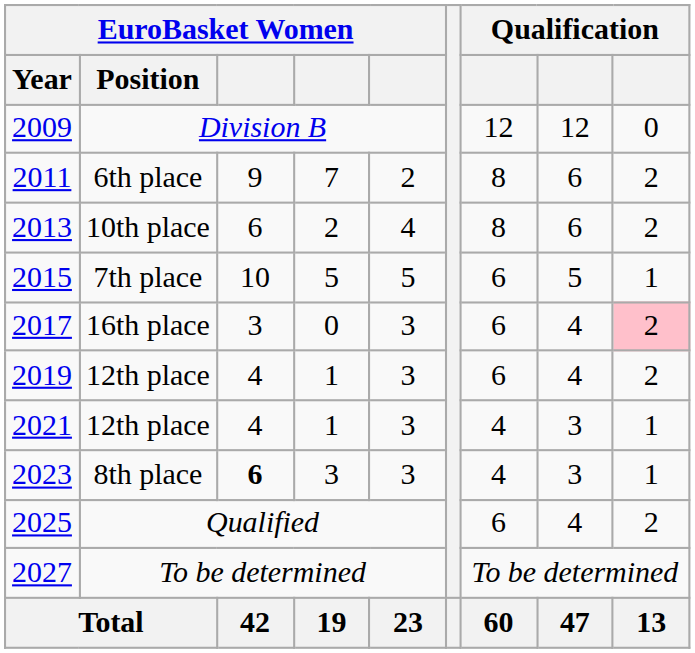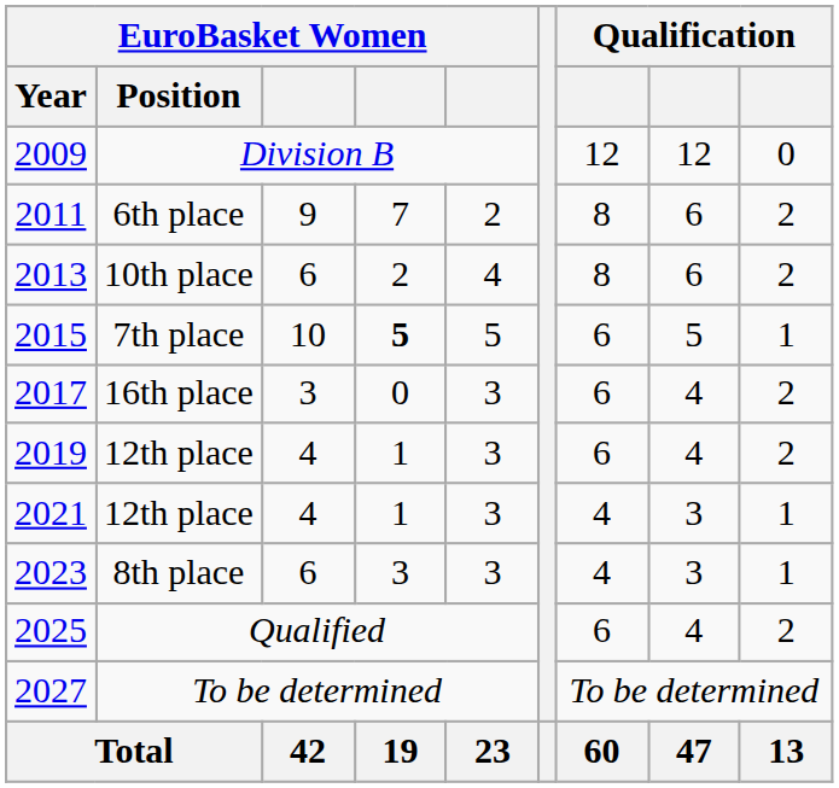7th place | column 4: normal -> bold
16th place | column 9: pink background -> no background
8th place | column 3: bold -> normal
